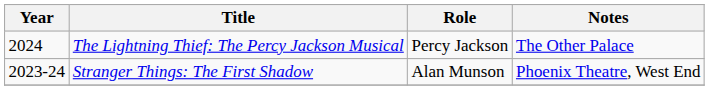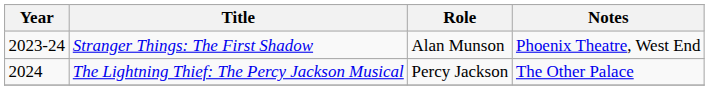rows swapped: Stranger Things: The First Shadow <-> The Lightning Thief: The Percy Jackson Musical
